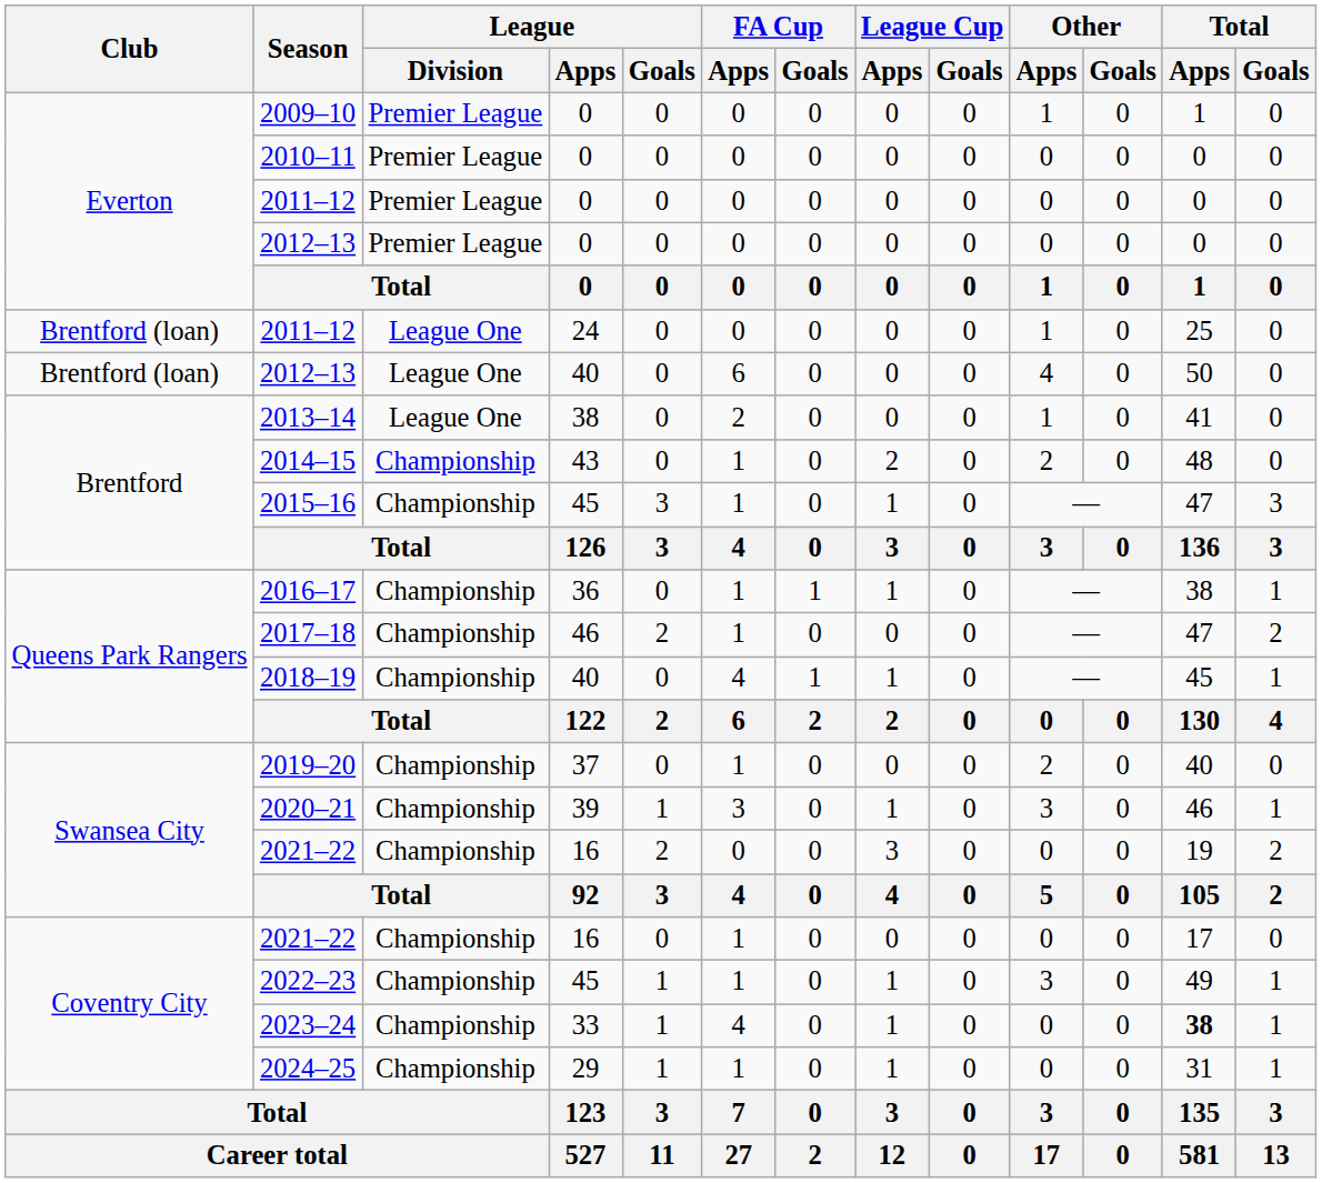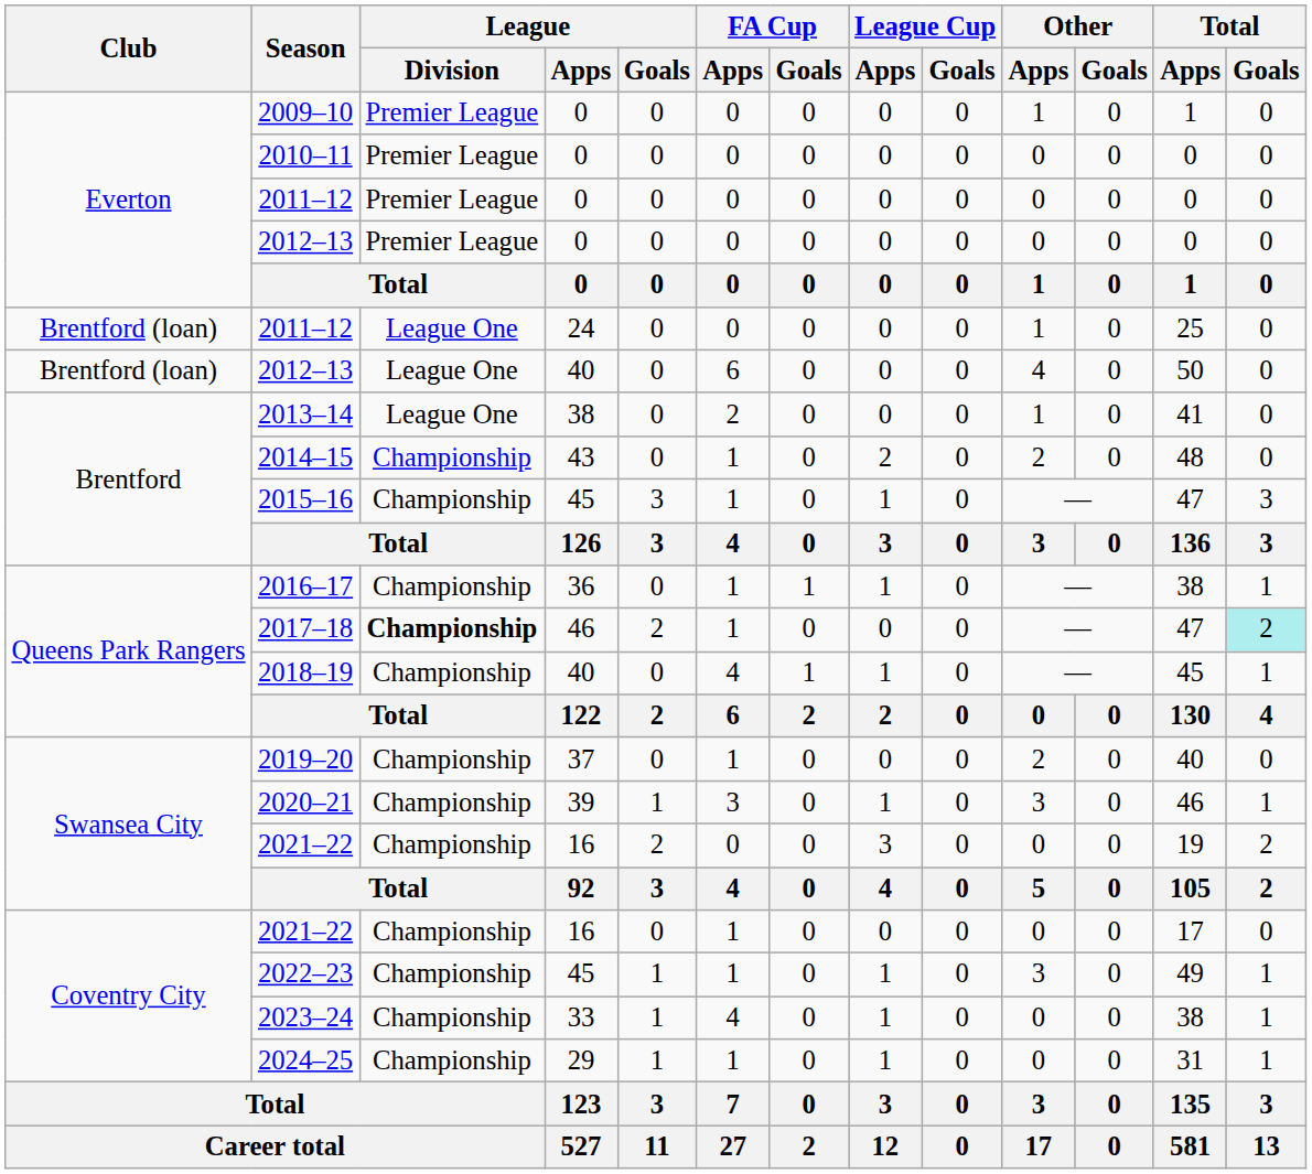2017–18 | League / Division: normal -> bold
2017–18 | Total / Goals: no background -> paleturquoise background
2023–24 | Total / Apps: bold -> normal
